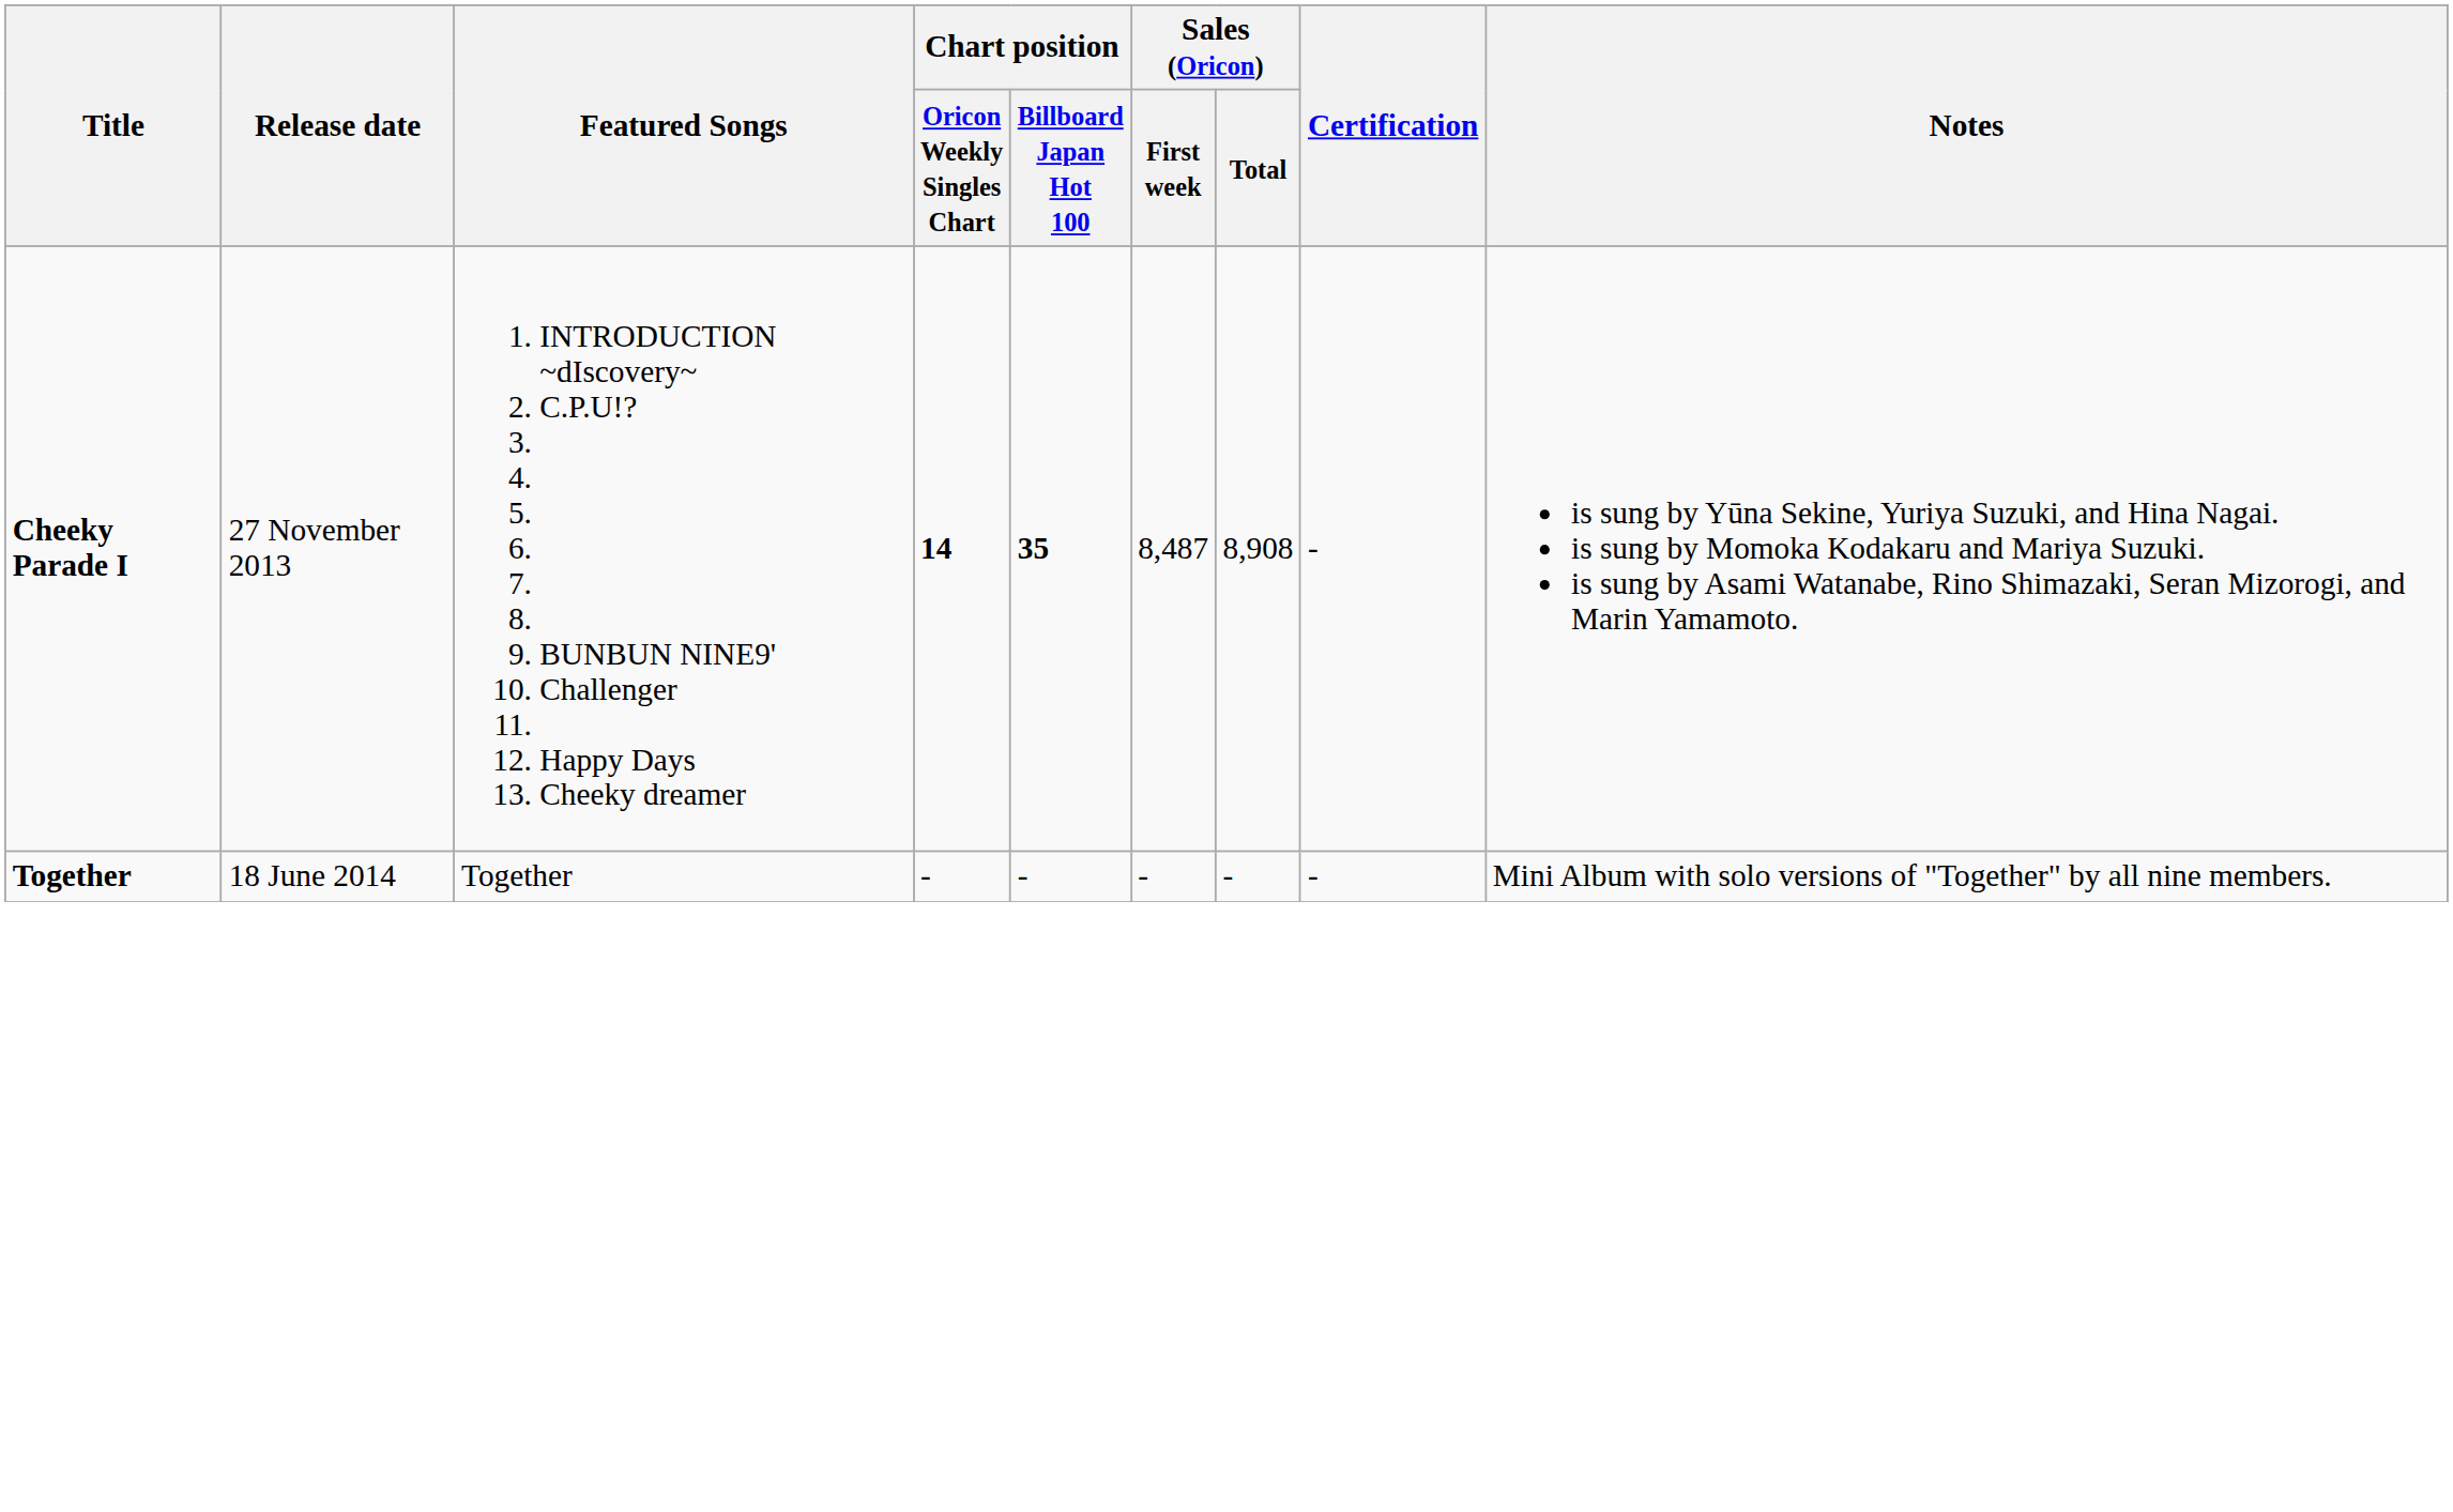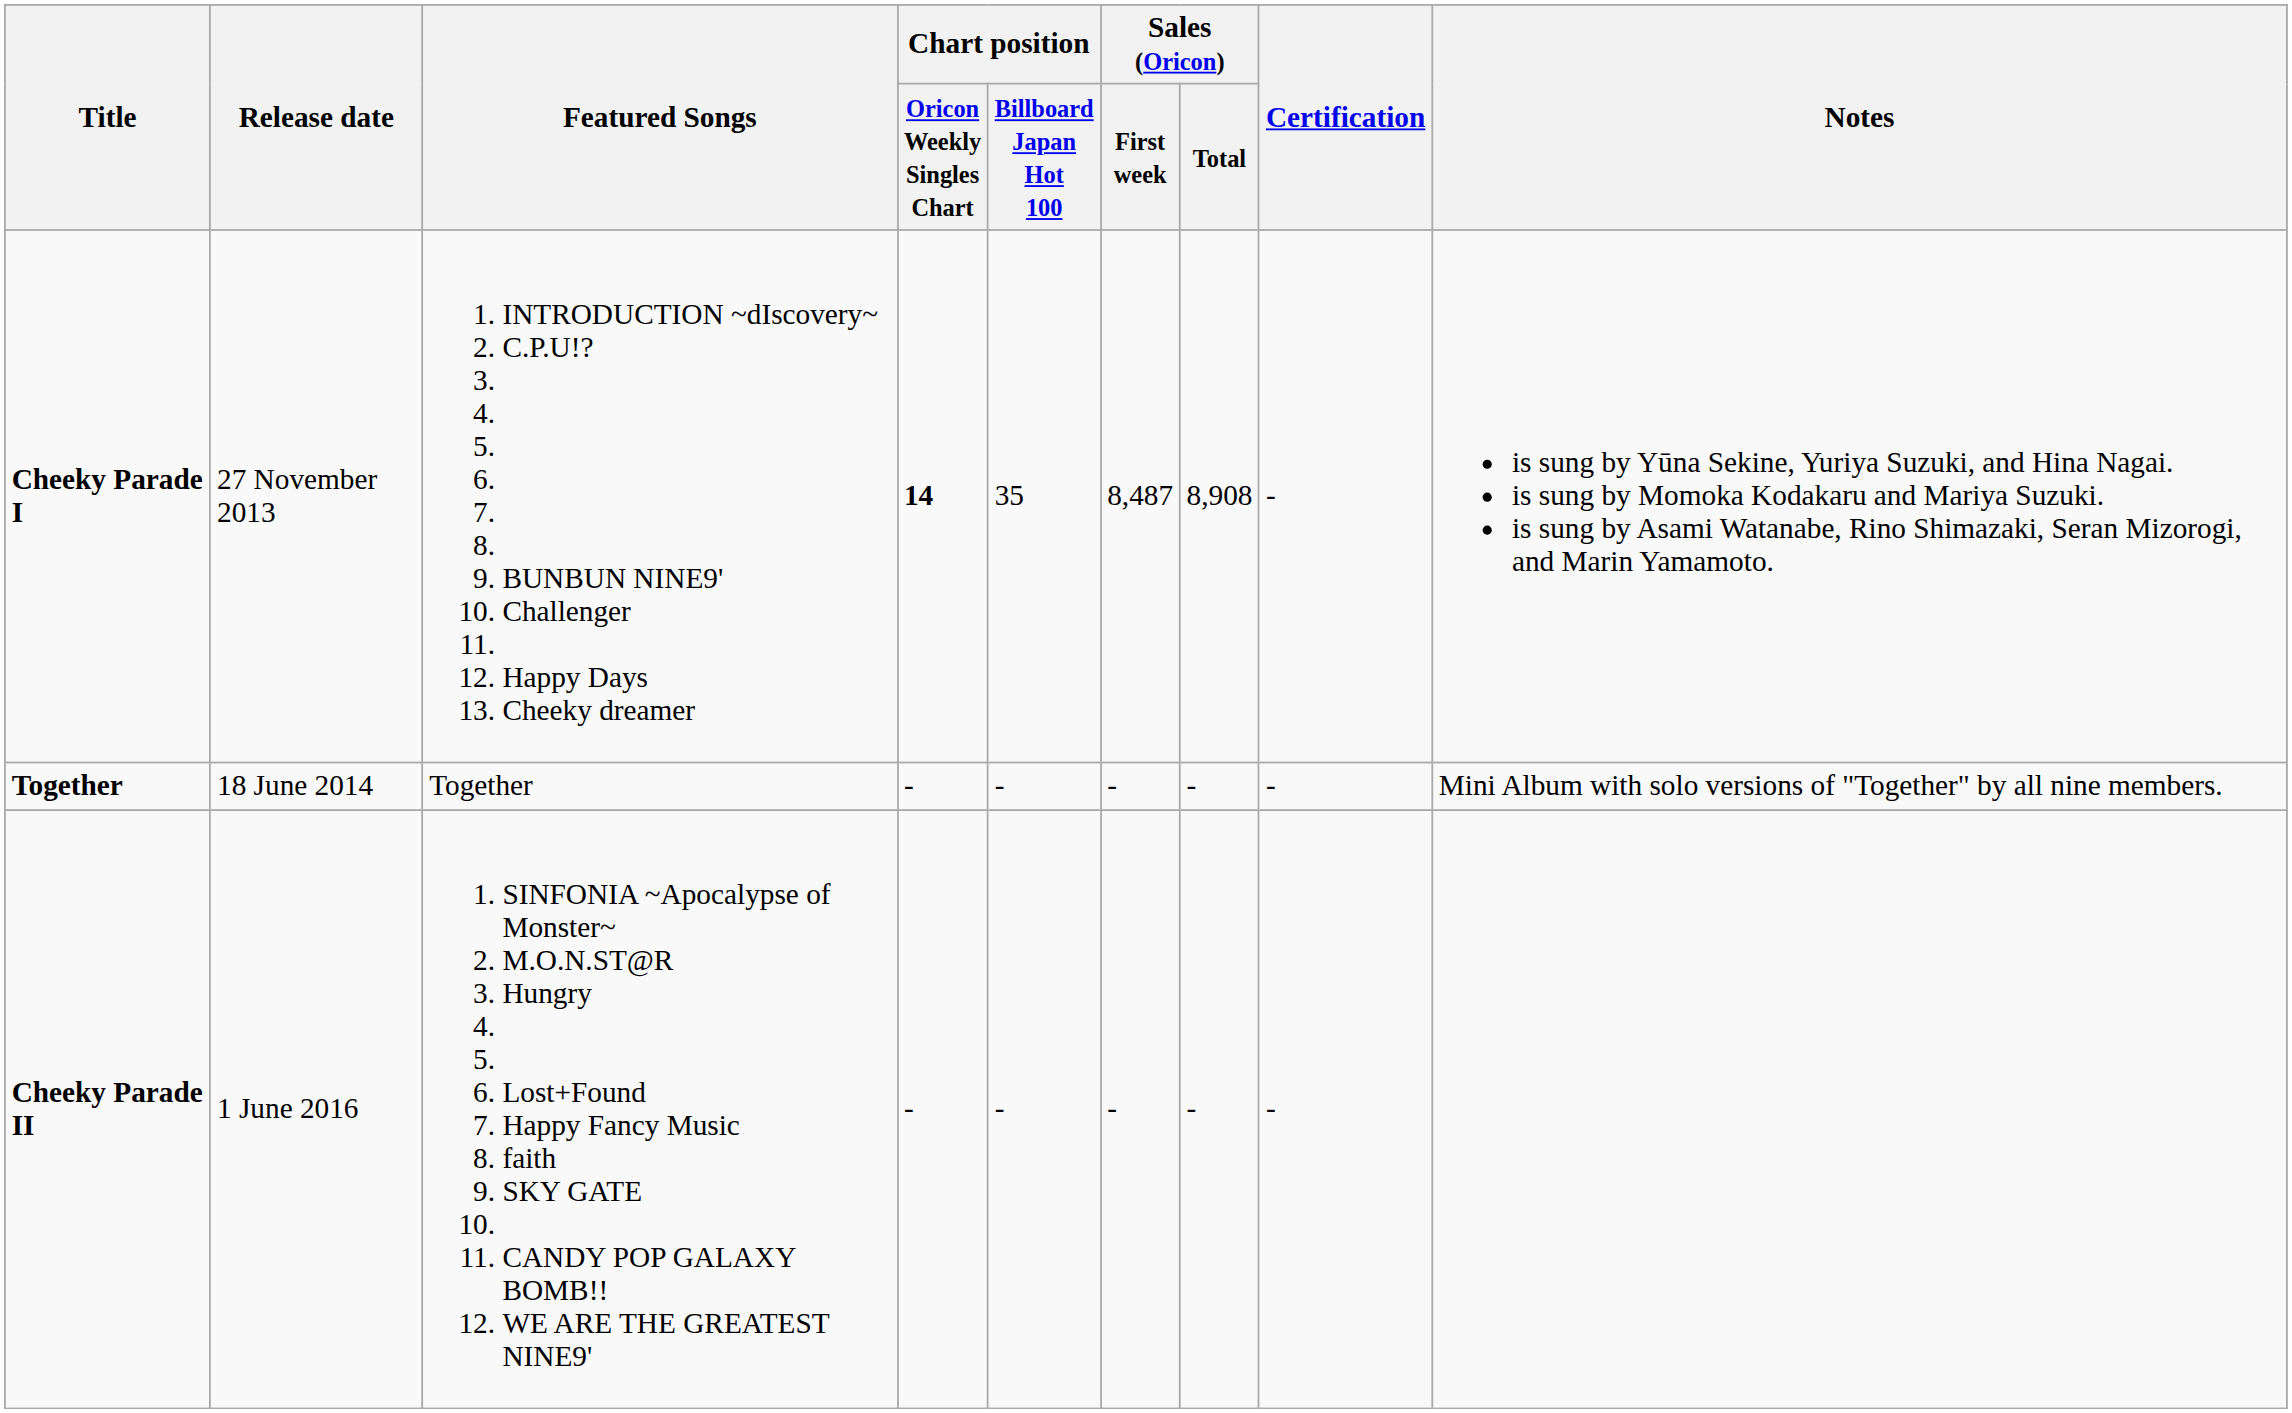Cheeky Parade I | Chart position / Billboard Japan Hot 100: bold -> normal
+ row: Cheeky Parade II | 1 June 2016 | SINFONIA ~Apocalypse of Monster~ M.O.N.ST@R Hungry Lost+Found Happy Fancy Music faith SKY GATE CANDY POP GALAXY BOMB!! WE ARE THE GREATEST NINE9' | - | - | - | - | -
